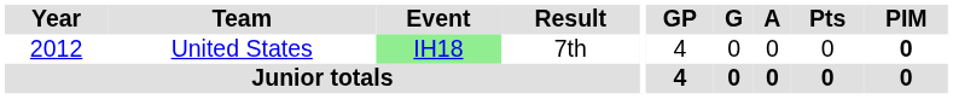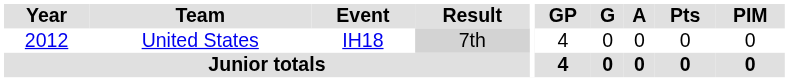United States | Event: lightgreen background -> no background
United States | Result: no background -> lightgrey background
United States | PIM: bold -> normal
